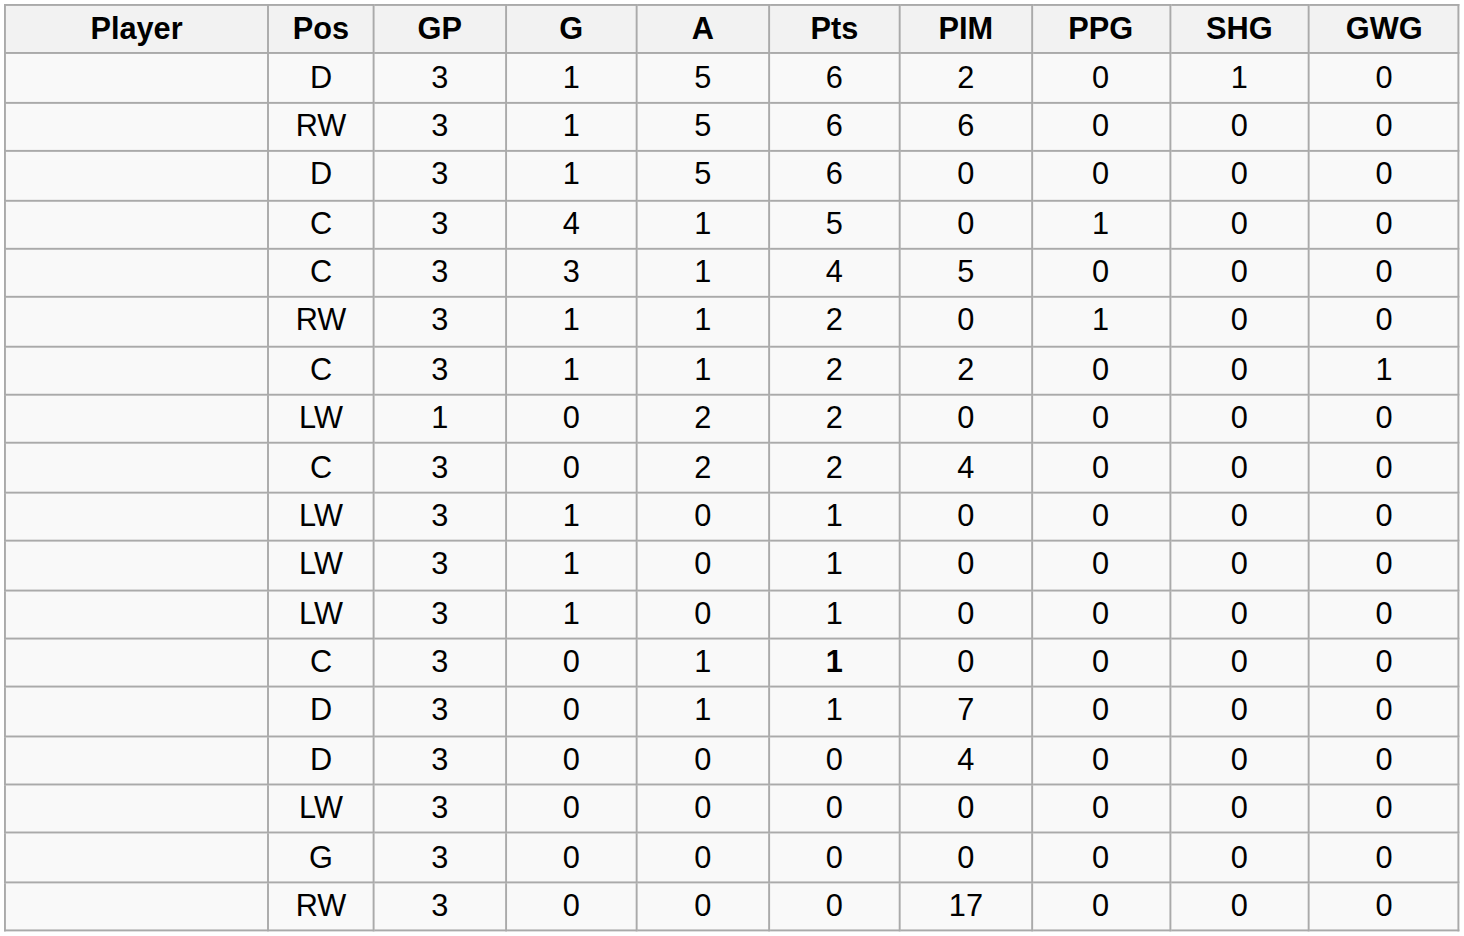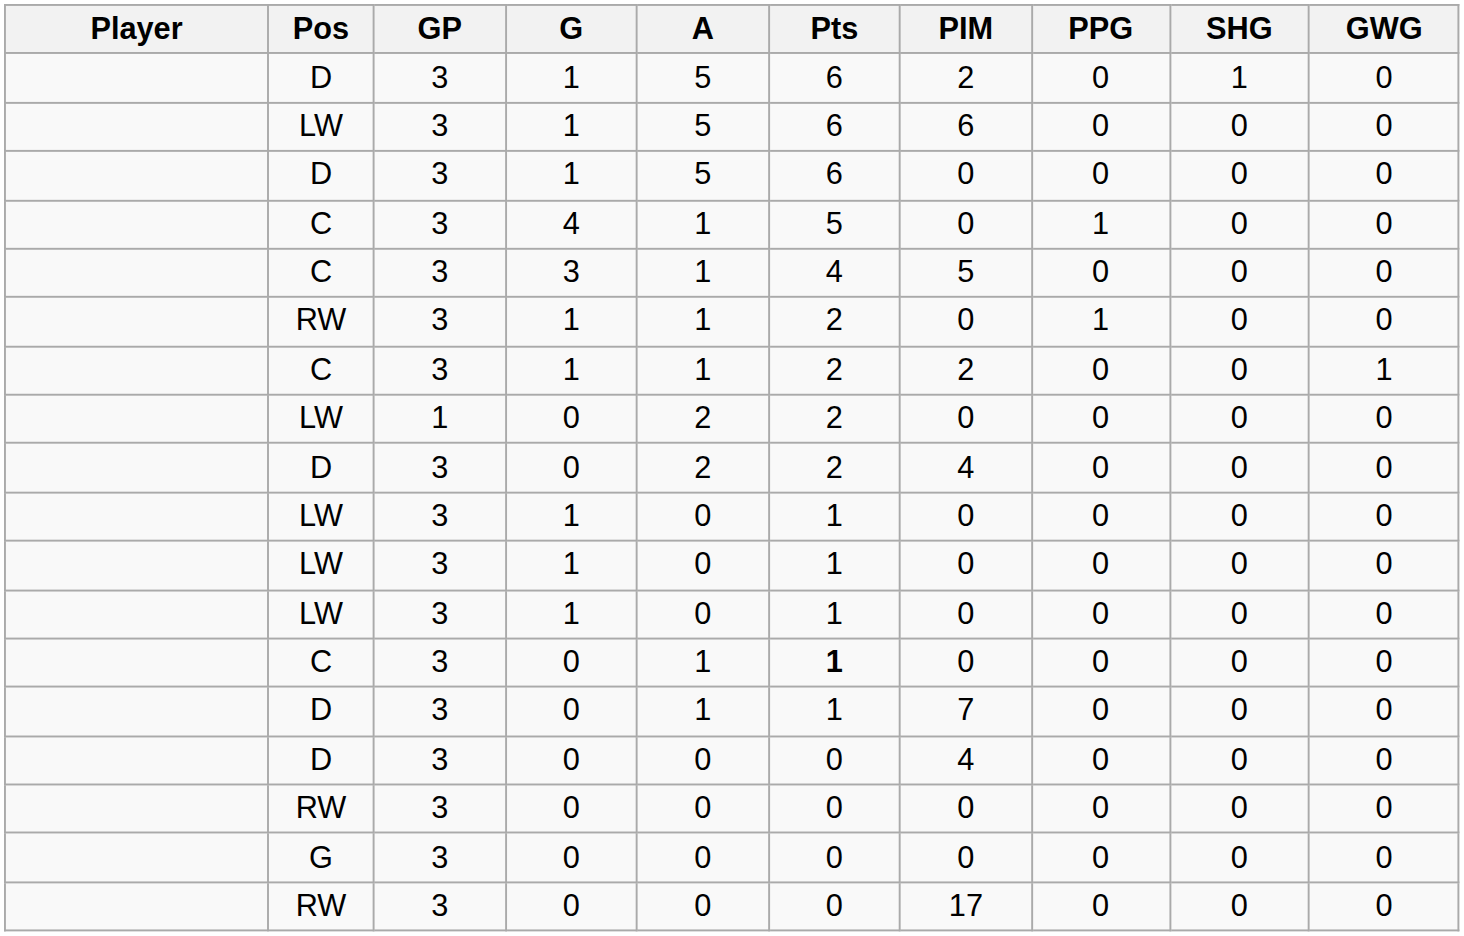row 3 | Pos: RW -> LW
row 10 | Pos: C -> D
row 17 | Pos: LW -> RW
